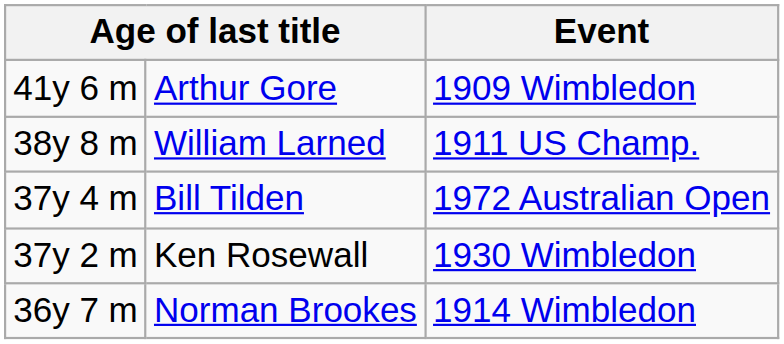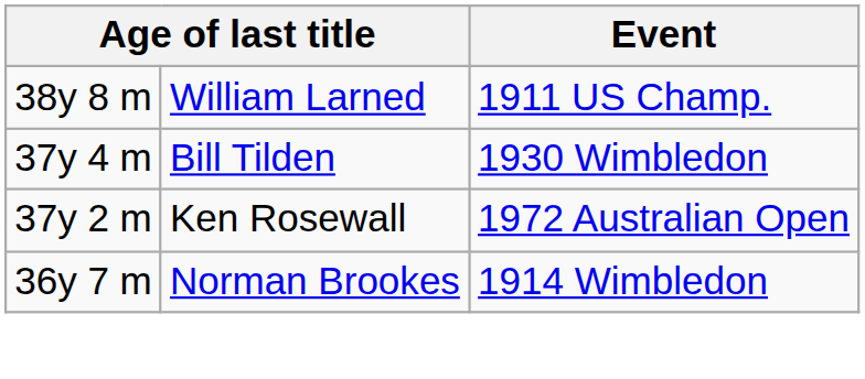- row: 41y 6 m | Arthur Gore | 1909 Wimbledon
37y 4 m | Event: 1972 Australian Open -> 1930 Wimbledon
37y 2 m | Event: 1930 Wimbledon -> 1972 Australian Open
